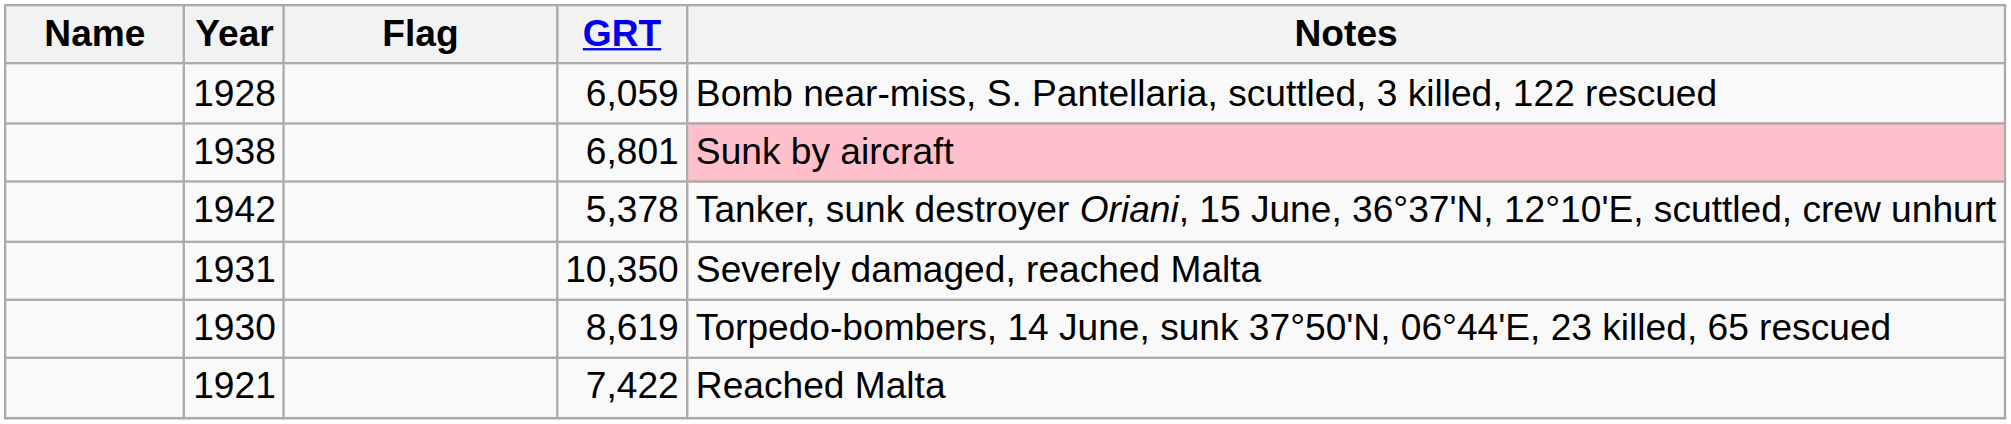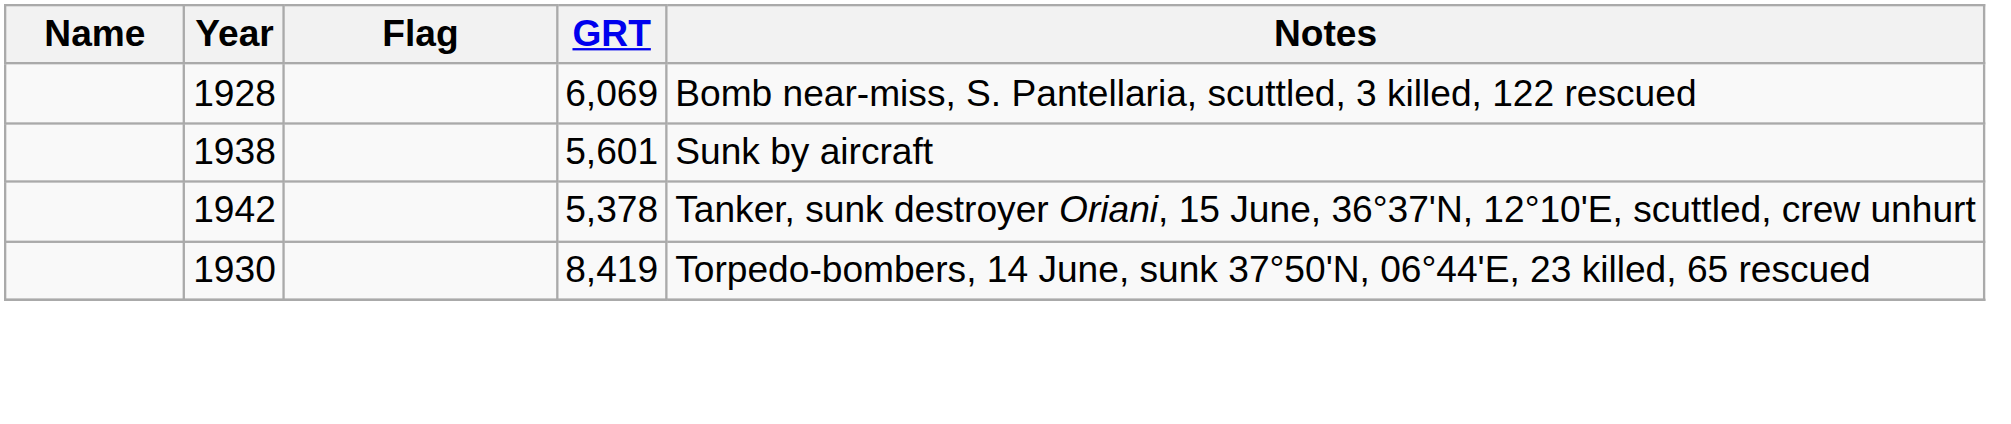1928 | GRT: 6,059 -> 6,069
1938 | GRT: 6,801 -> 5,601
1938 | Notes: pink background -> no background
- row: 1931 | 10,350 | Severely damaged, reached Malta
1930 | GRT: 8,619 -> 8,419
- row: 1921 | 7,422 | Reached Malta
